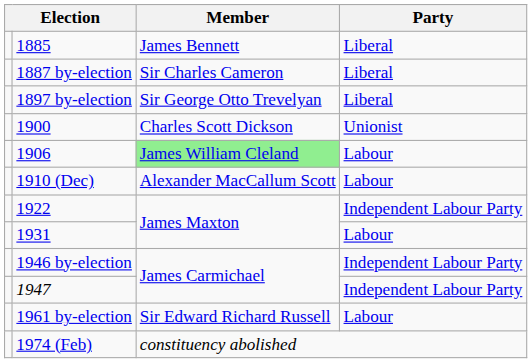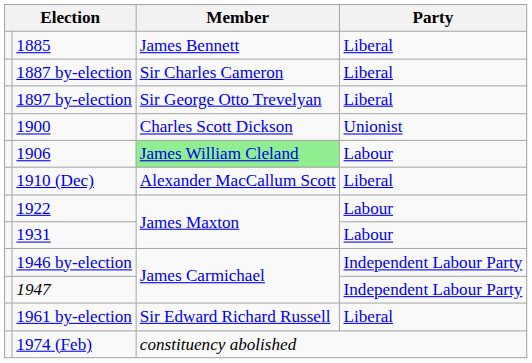1910 (Dec) | Party: Labour -> Liberal
1922 | Party: Independent Labour Party -> Labour
1961 by-election | Party: Labour -> Liberal
